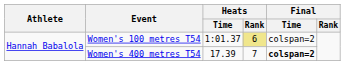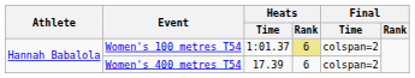Women's 400 metres T54 | Heats / Rank: 7 -> 6
Women's 400 metres T54 | Final / Time: bold -> normal
